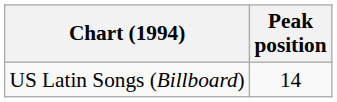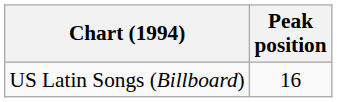US Latin Songs (Billboard) | Peak position: 14 -> 16
